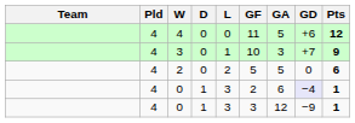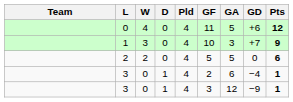columns swapped: Pld <-> L
row 5 | GD: lavender background -> no background
